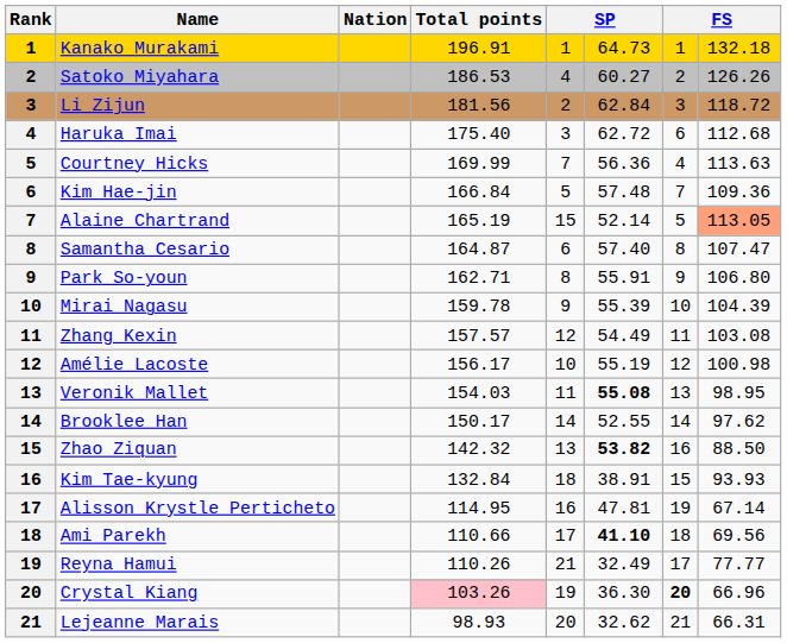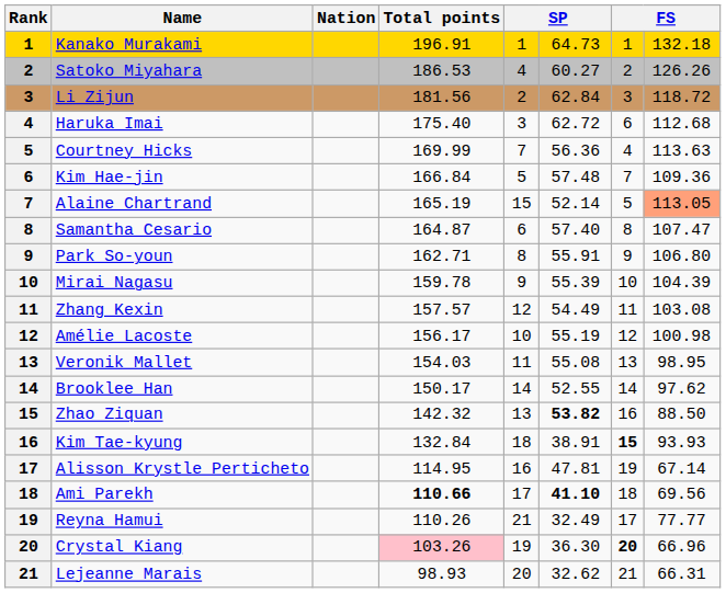Veronik Mallet | column 6: bold -> normal
Kim Tae-kyung | column 7: normal -> bold
Ami Parekh | Total points: normal -> bold
